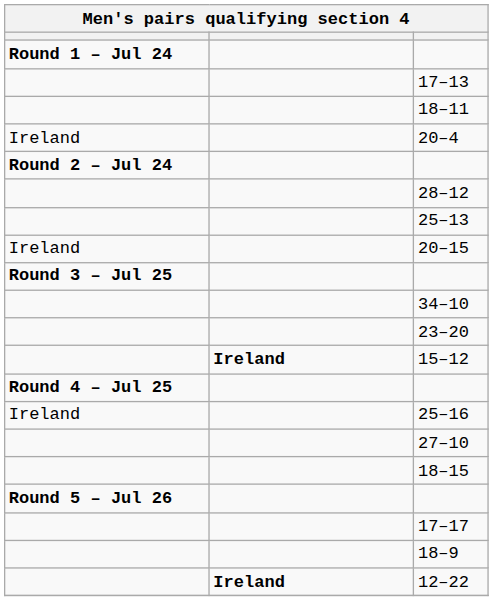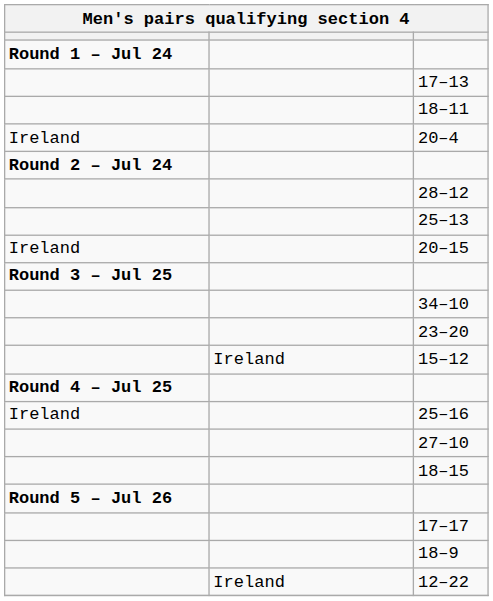15–12 | column 2: bold -> normal
12–22 | column 2: bold -> normal
